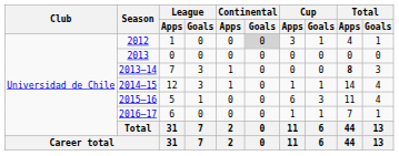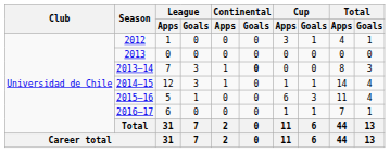2012 | Continental / Goals: lightgrey background -> no background
2013–14 | Continental / Goals: normal -> bold
2013–14 | Total / Apps: bold -> normal
